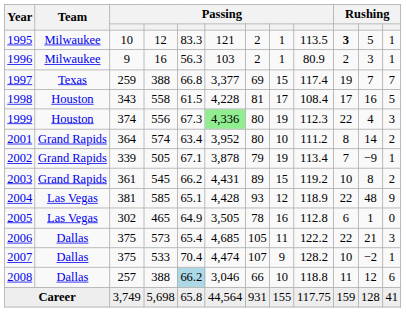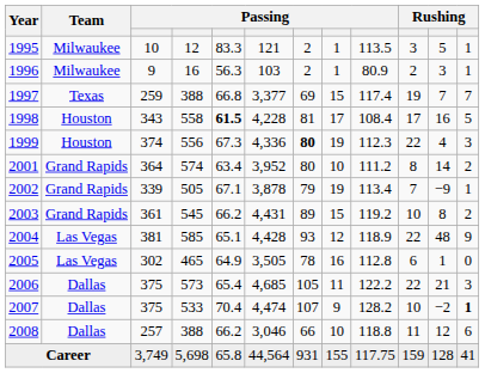1995 | column 10: bold -> normal
1998 | column 5: normal -> bold
1999 | column 6: lightgreen background -> no background
1999 | column 7: normal -> bold
2007 | column 12: normal -> bold
2008 | column 5: lightblue background -> no background
